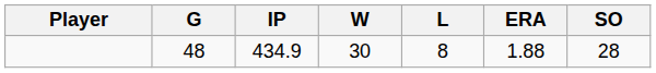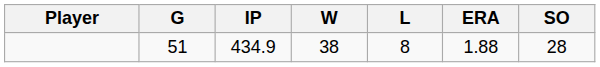row 2 | G: 48 -> 51
row 2 | W: 30 -> 38
